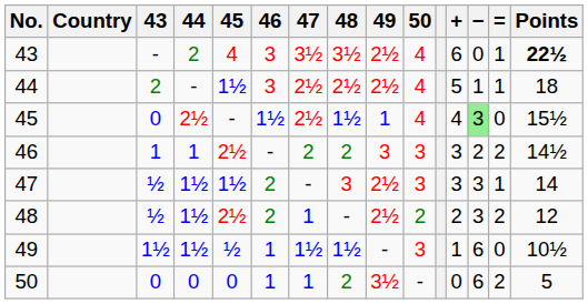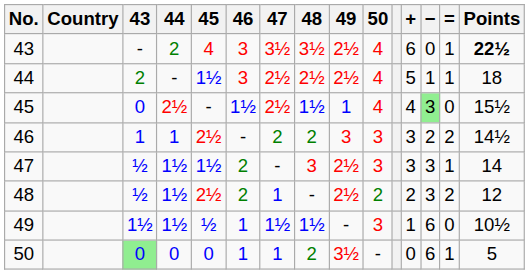row 9 | 43: no background -> lightgreen background
row 9 | =: 2 -> 1
